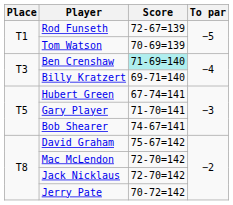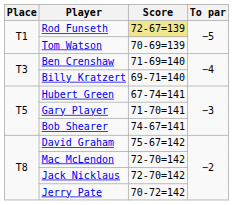Rod Funseth | Score: no background -> khaki background
Ben Crenshaw | Score: paleturquoise background -> no background
